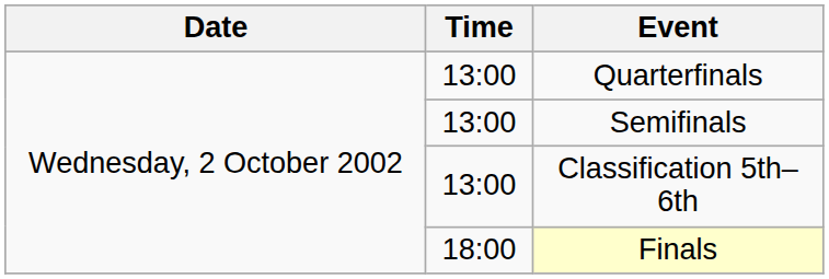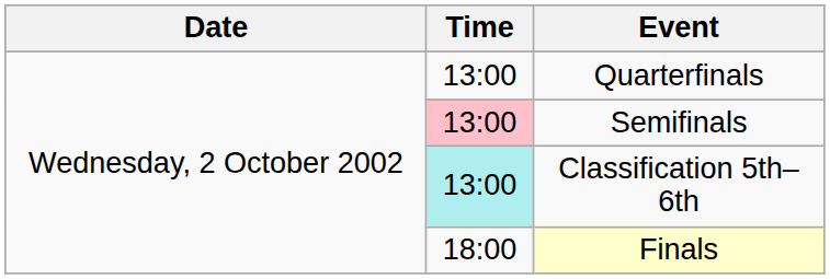Semifinals | Time: no background -> pink background
Classification 5th–6th | Time: no background -> paleturquoise background
